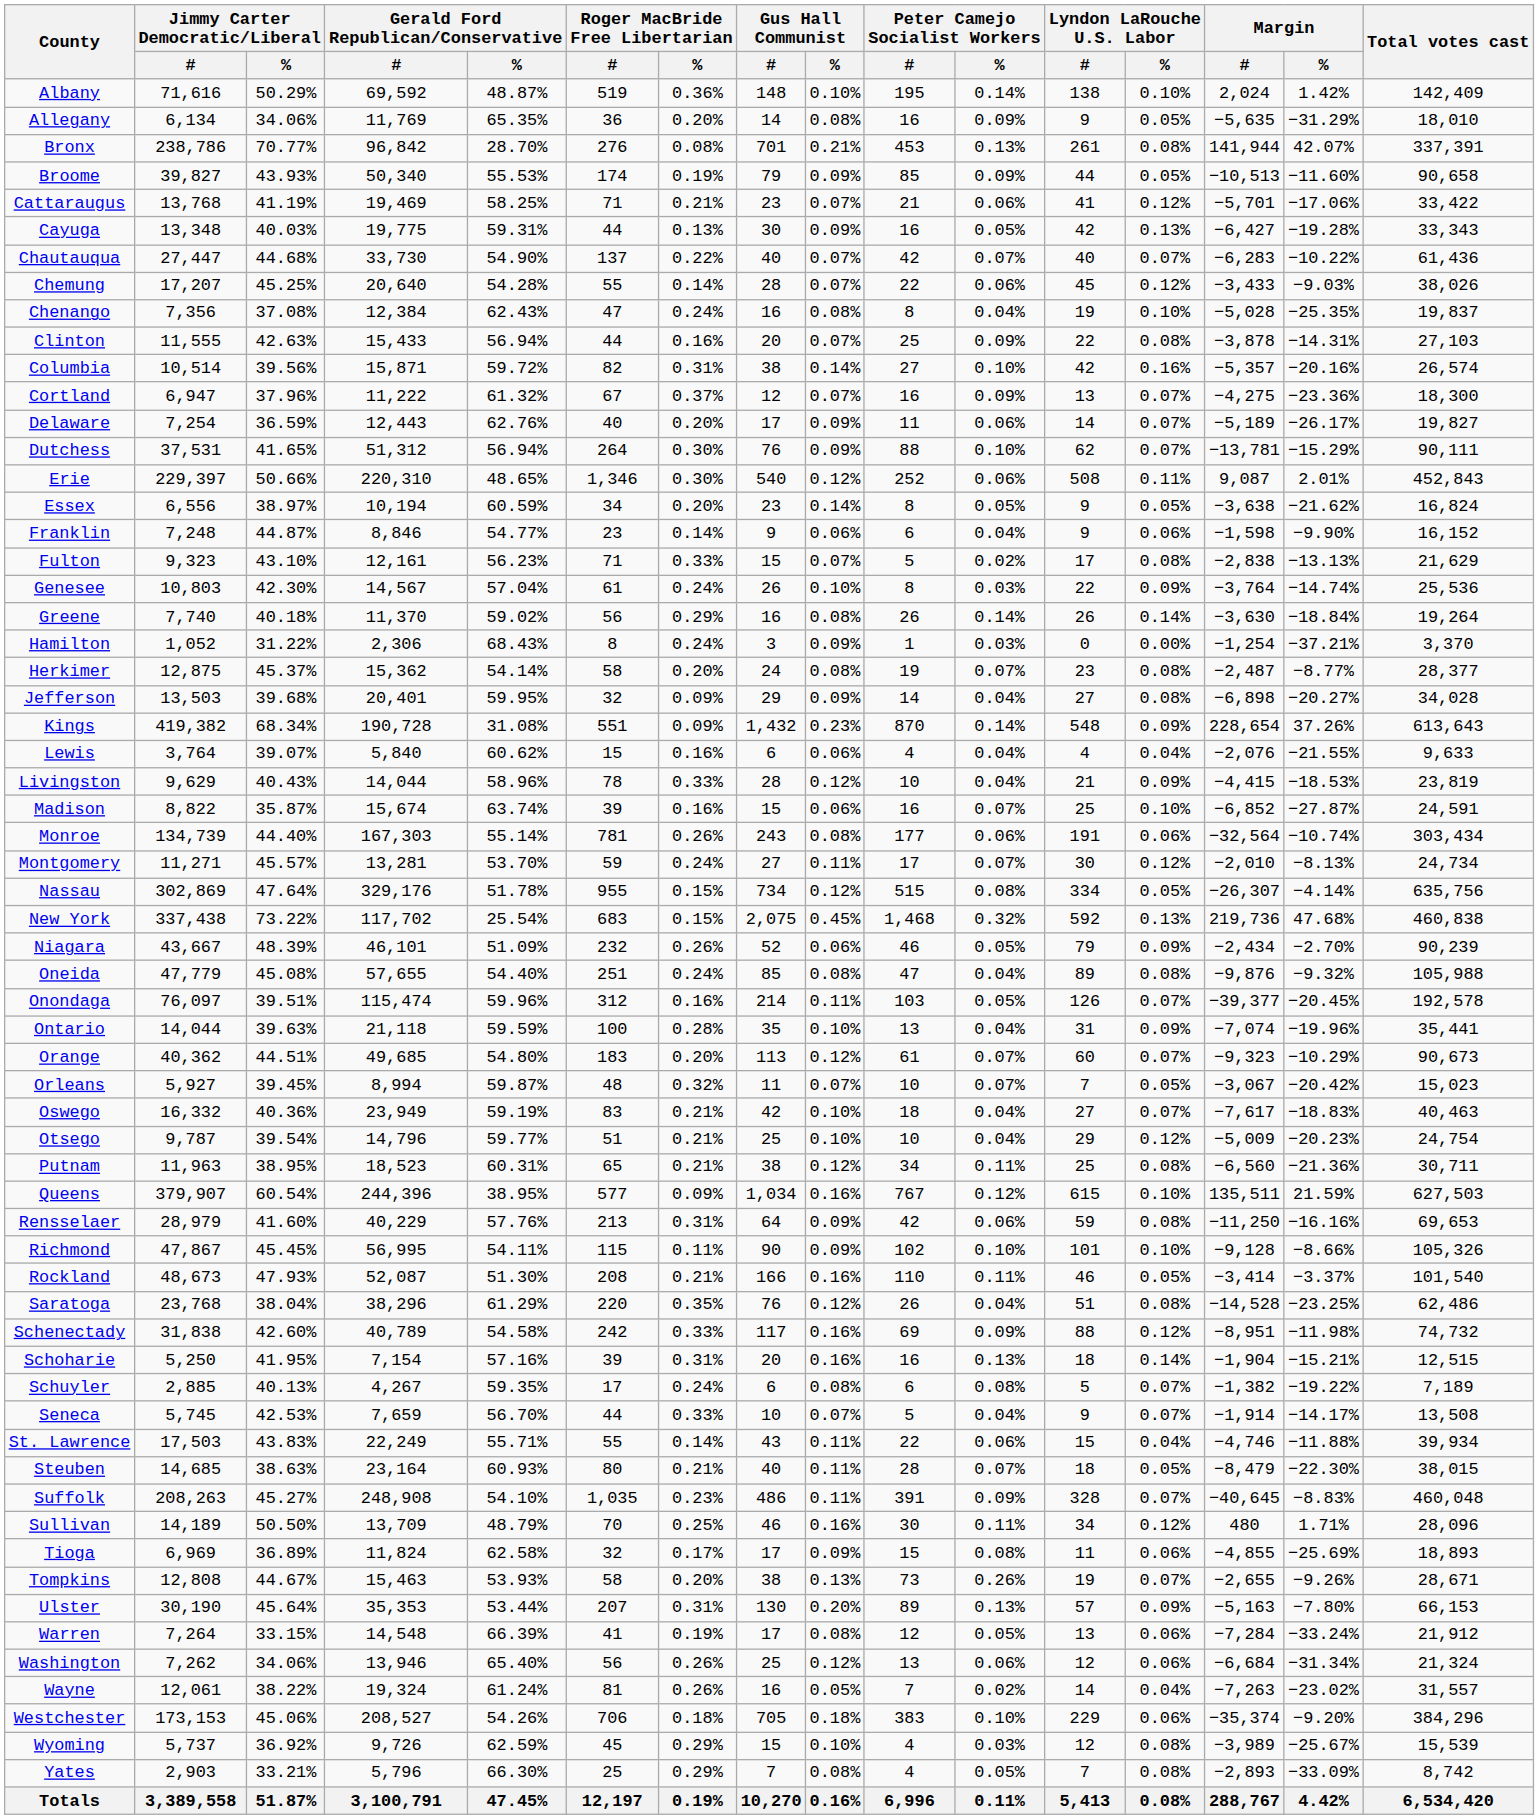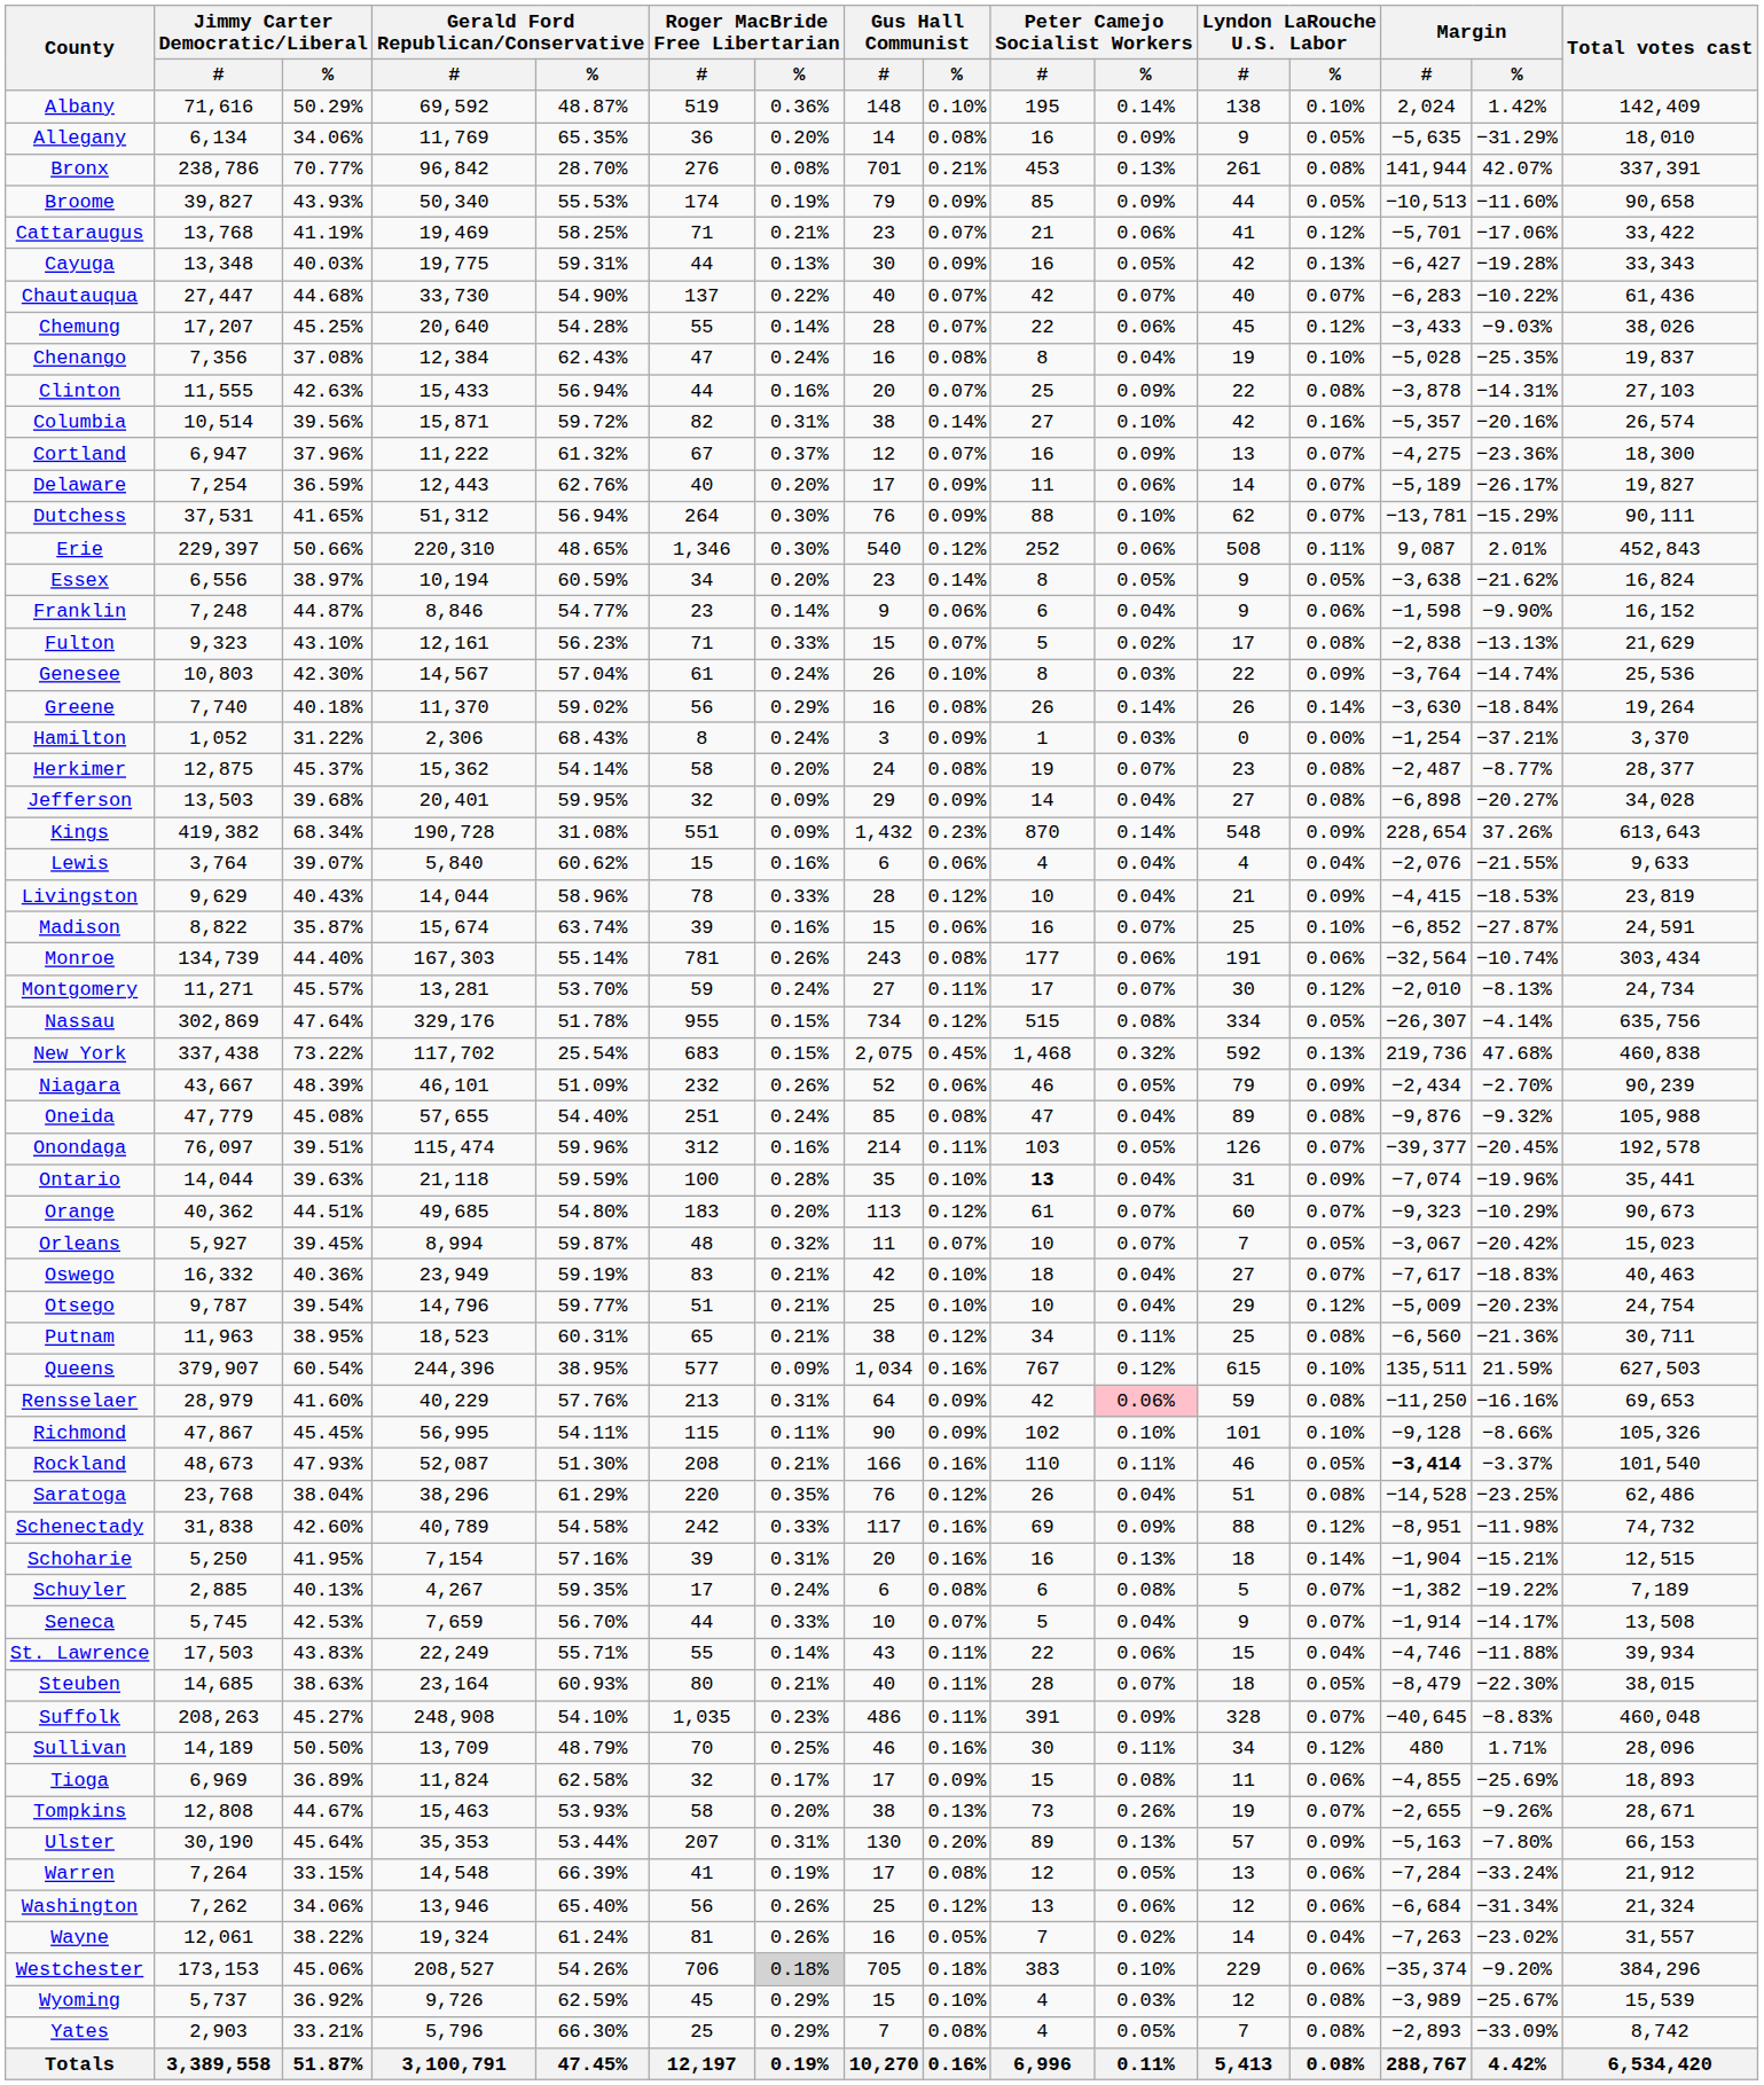Ontario | Peter Camejo Socialist Workers / #: normal -> bold
Rensselaer | Peter Camejo Socialist Workers / %: no background -> pink background
Rockland | Margin / #: normal -> bold
Westchester | Roger MacBride Free Libertarian / %: no background -> lightgrey background
